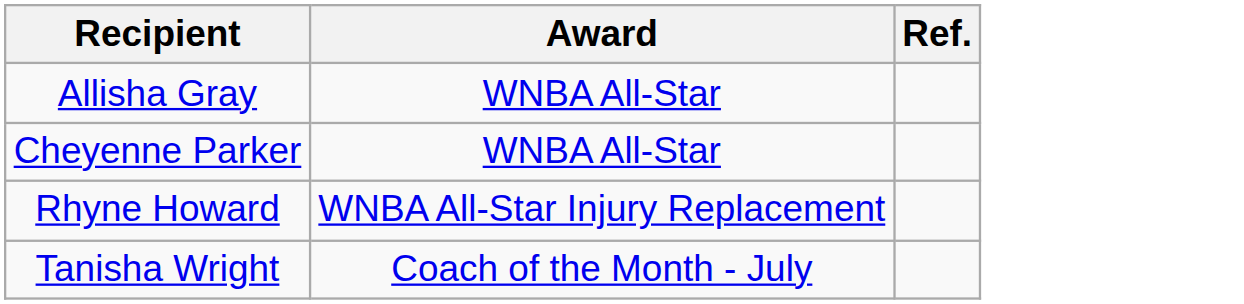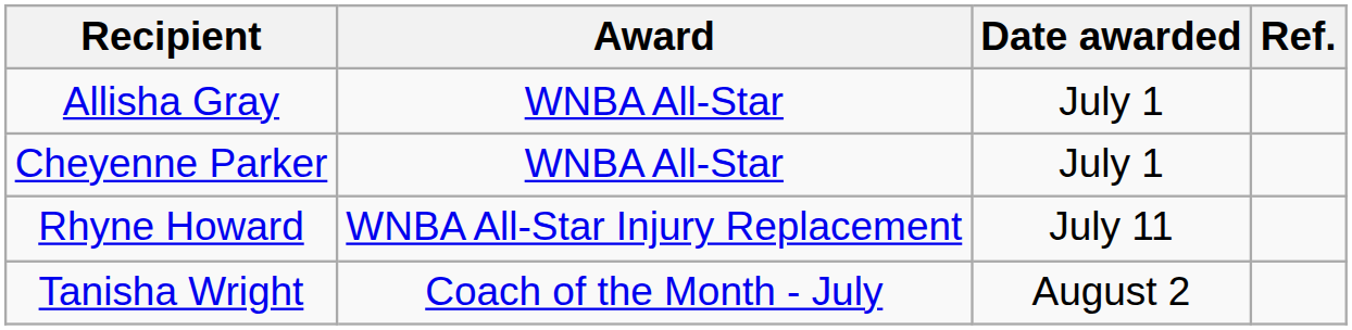+ column: Date awarded | July 1 | July 1 | July 11 | August 2
